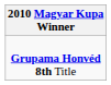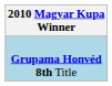row 2 | column 1: no background -> lightblue background
